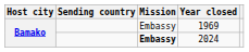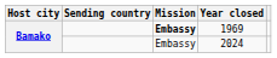1969 | Mission: normal -> bold
2024 | Mission: bold -> normal
